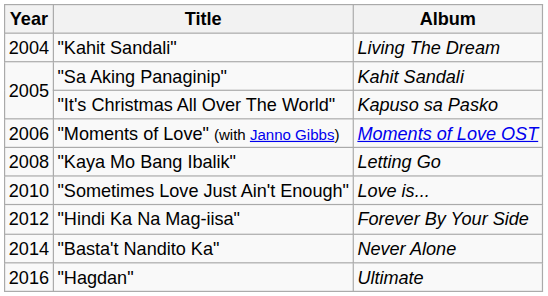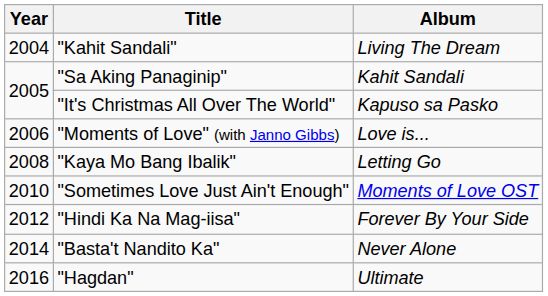"Moments of Love" (with Janno Gibbs) | Album: Moments of Love OST -> Love is...
"Sometimes Love Just Ain't Enough" | Album: Love is... -> Moments of Love OST
